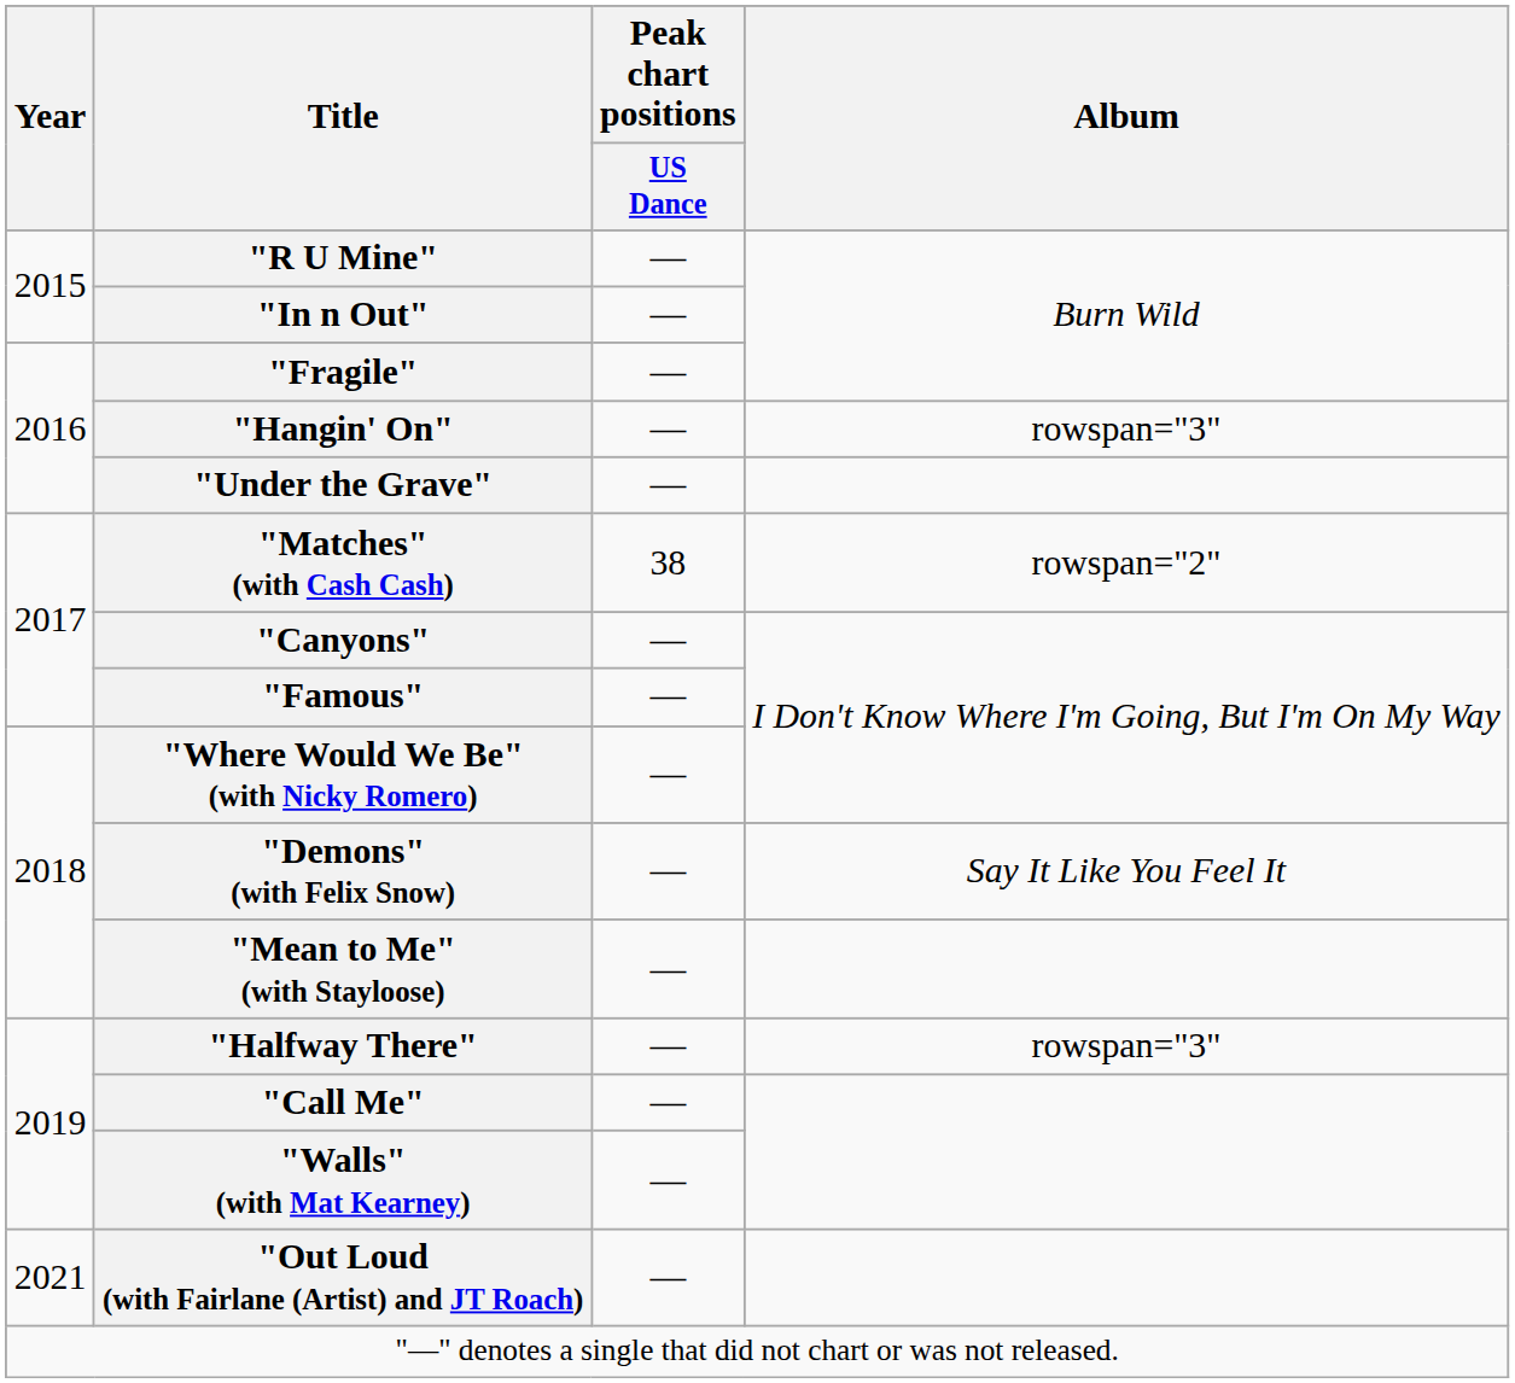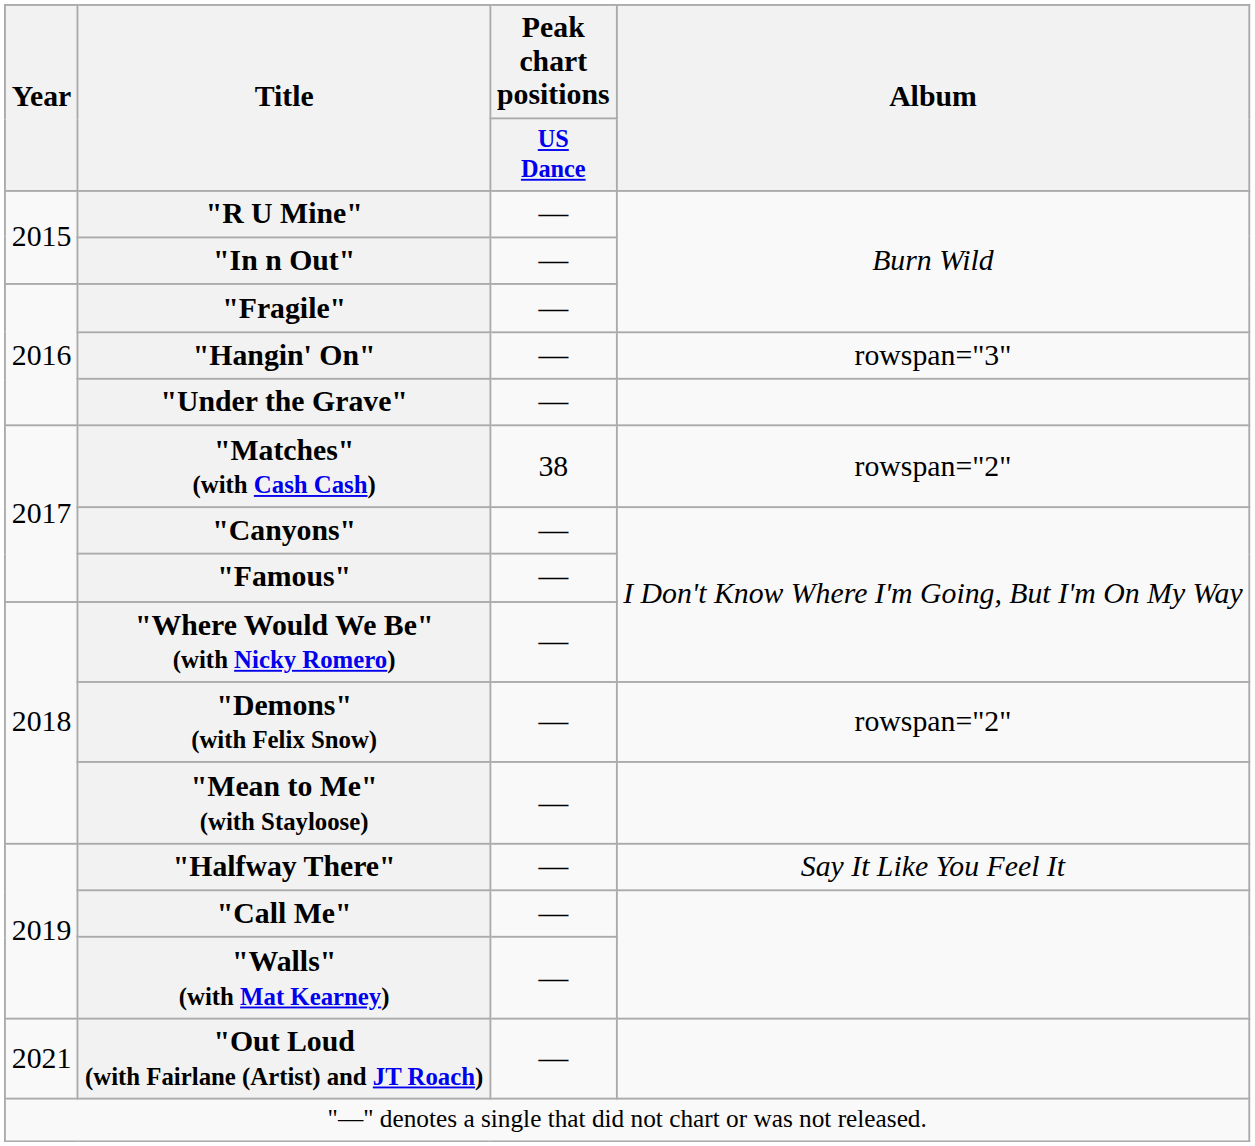"Demons" (with Felix Snow) | Album: Say It Like You Feel It -> rowspan="2"
"Halfway There" | Album: rowspan="3" -> Say It Like You Feel It
